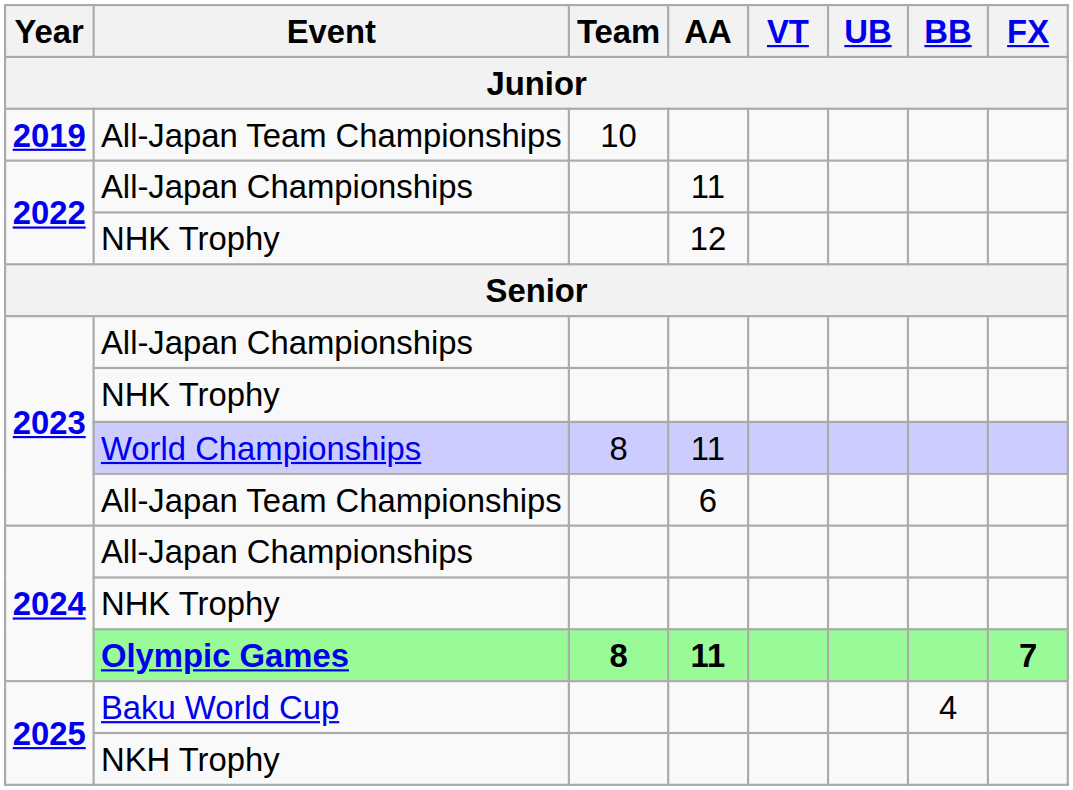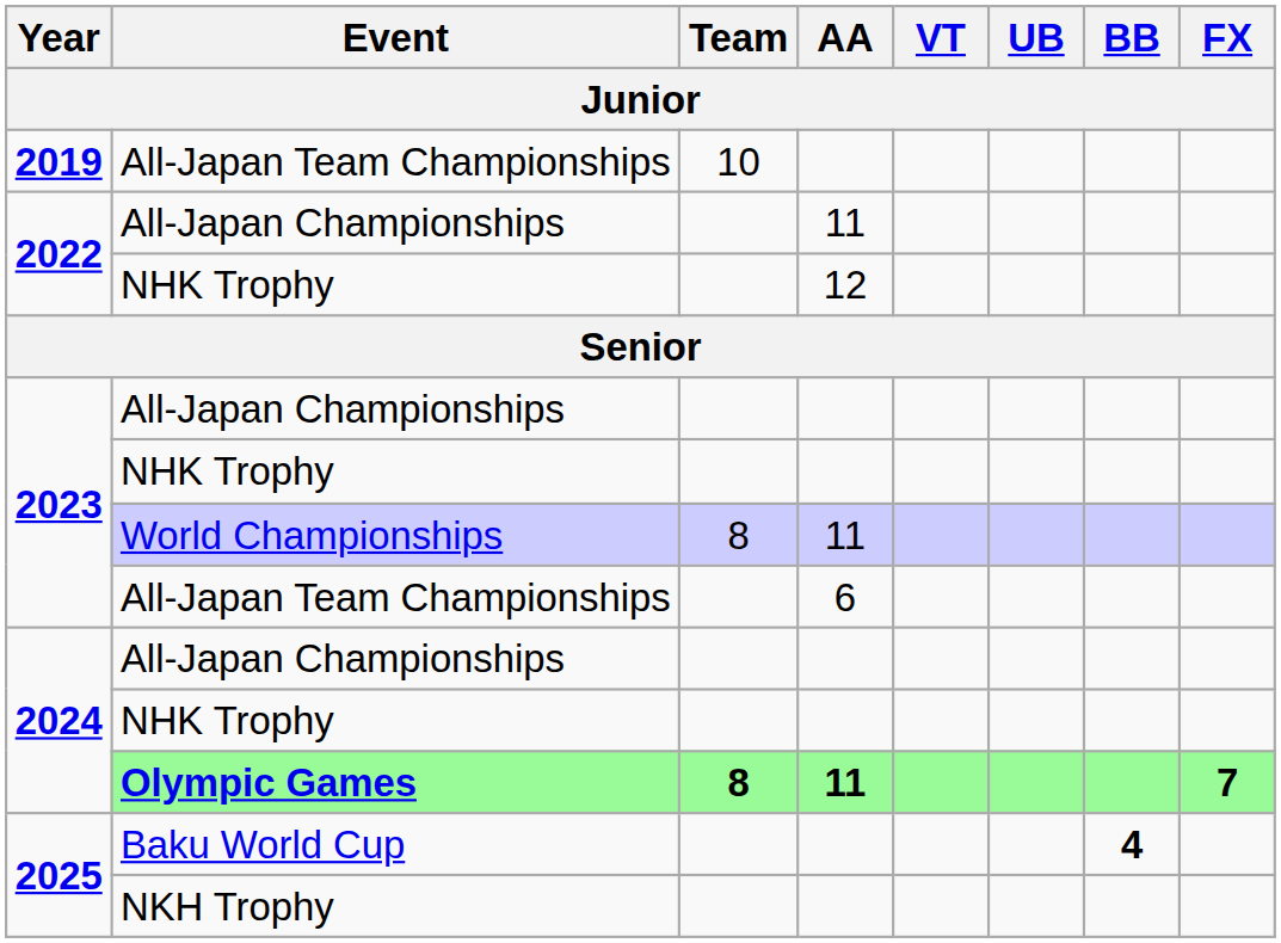Baku World Cup | BB: normal -> bold
